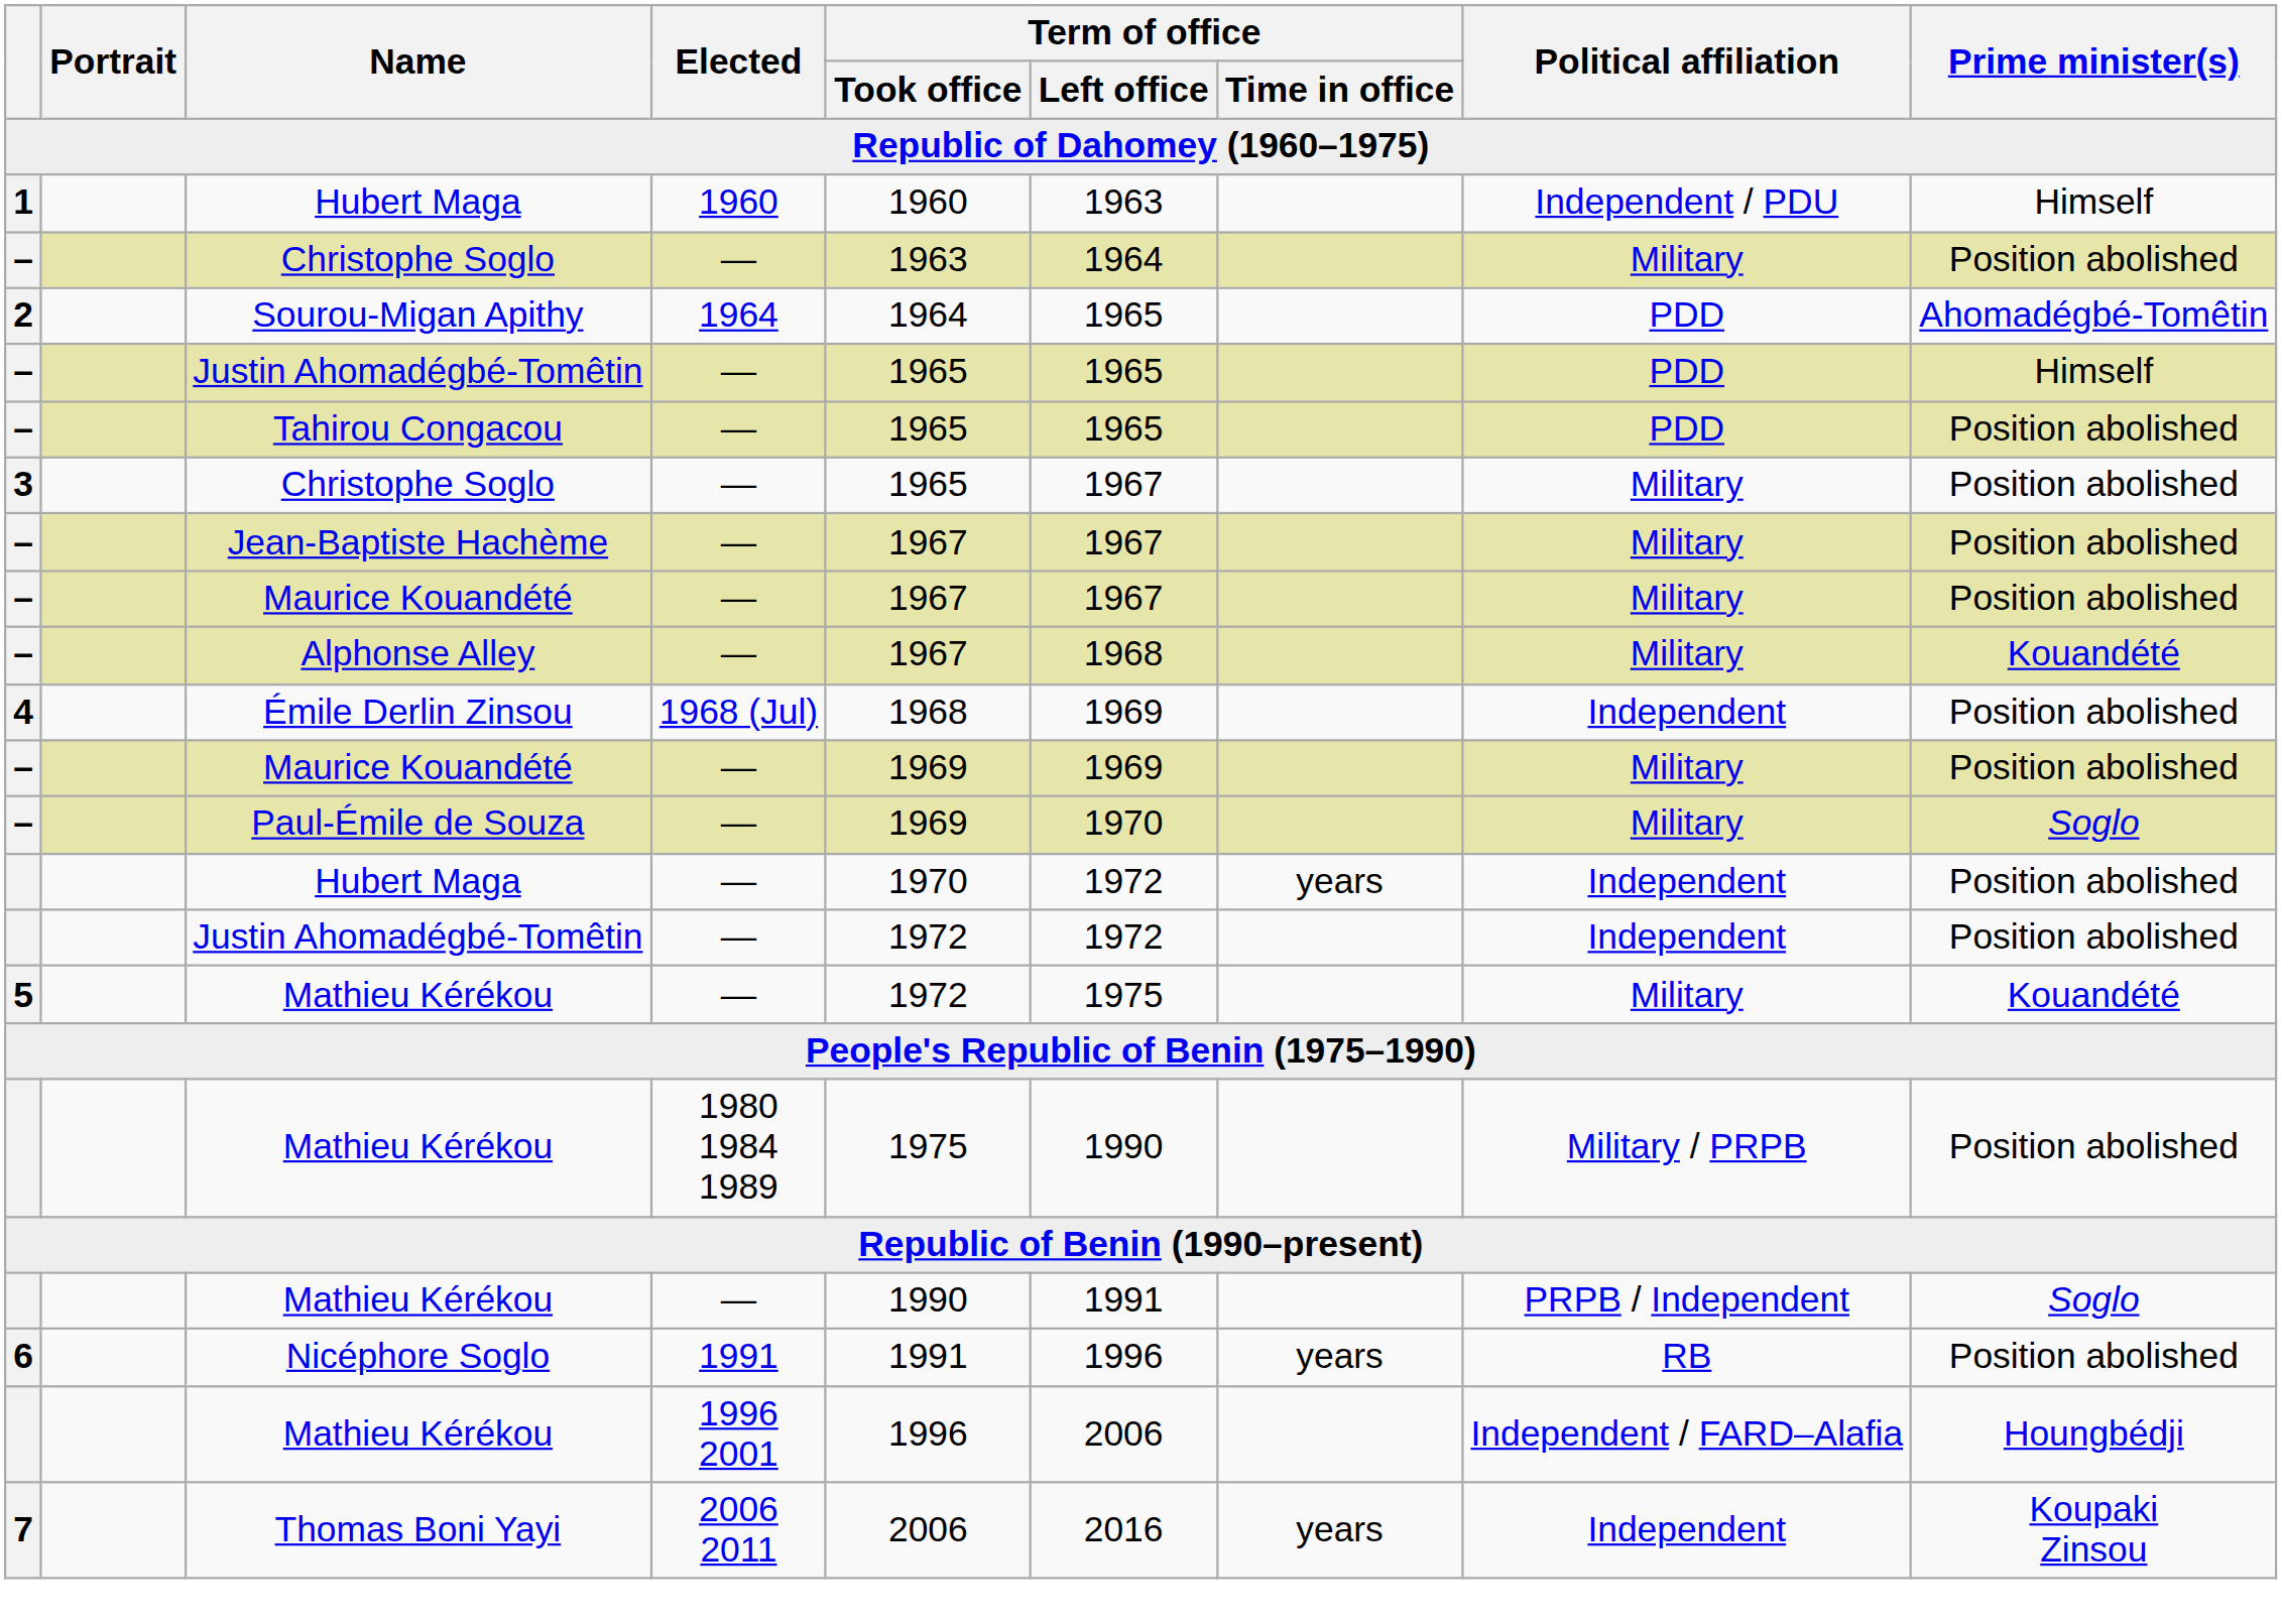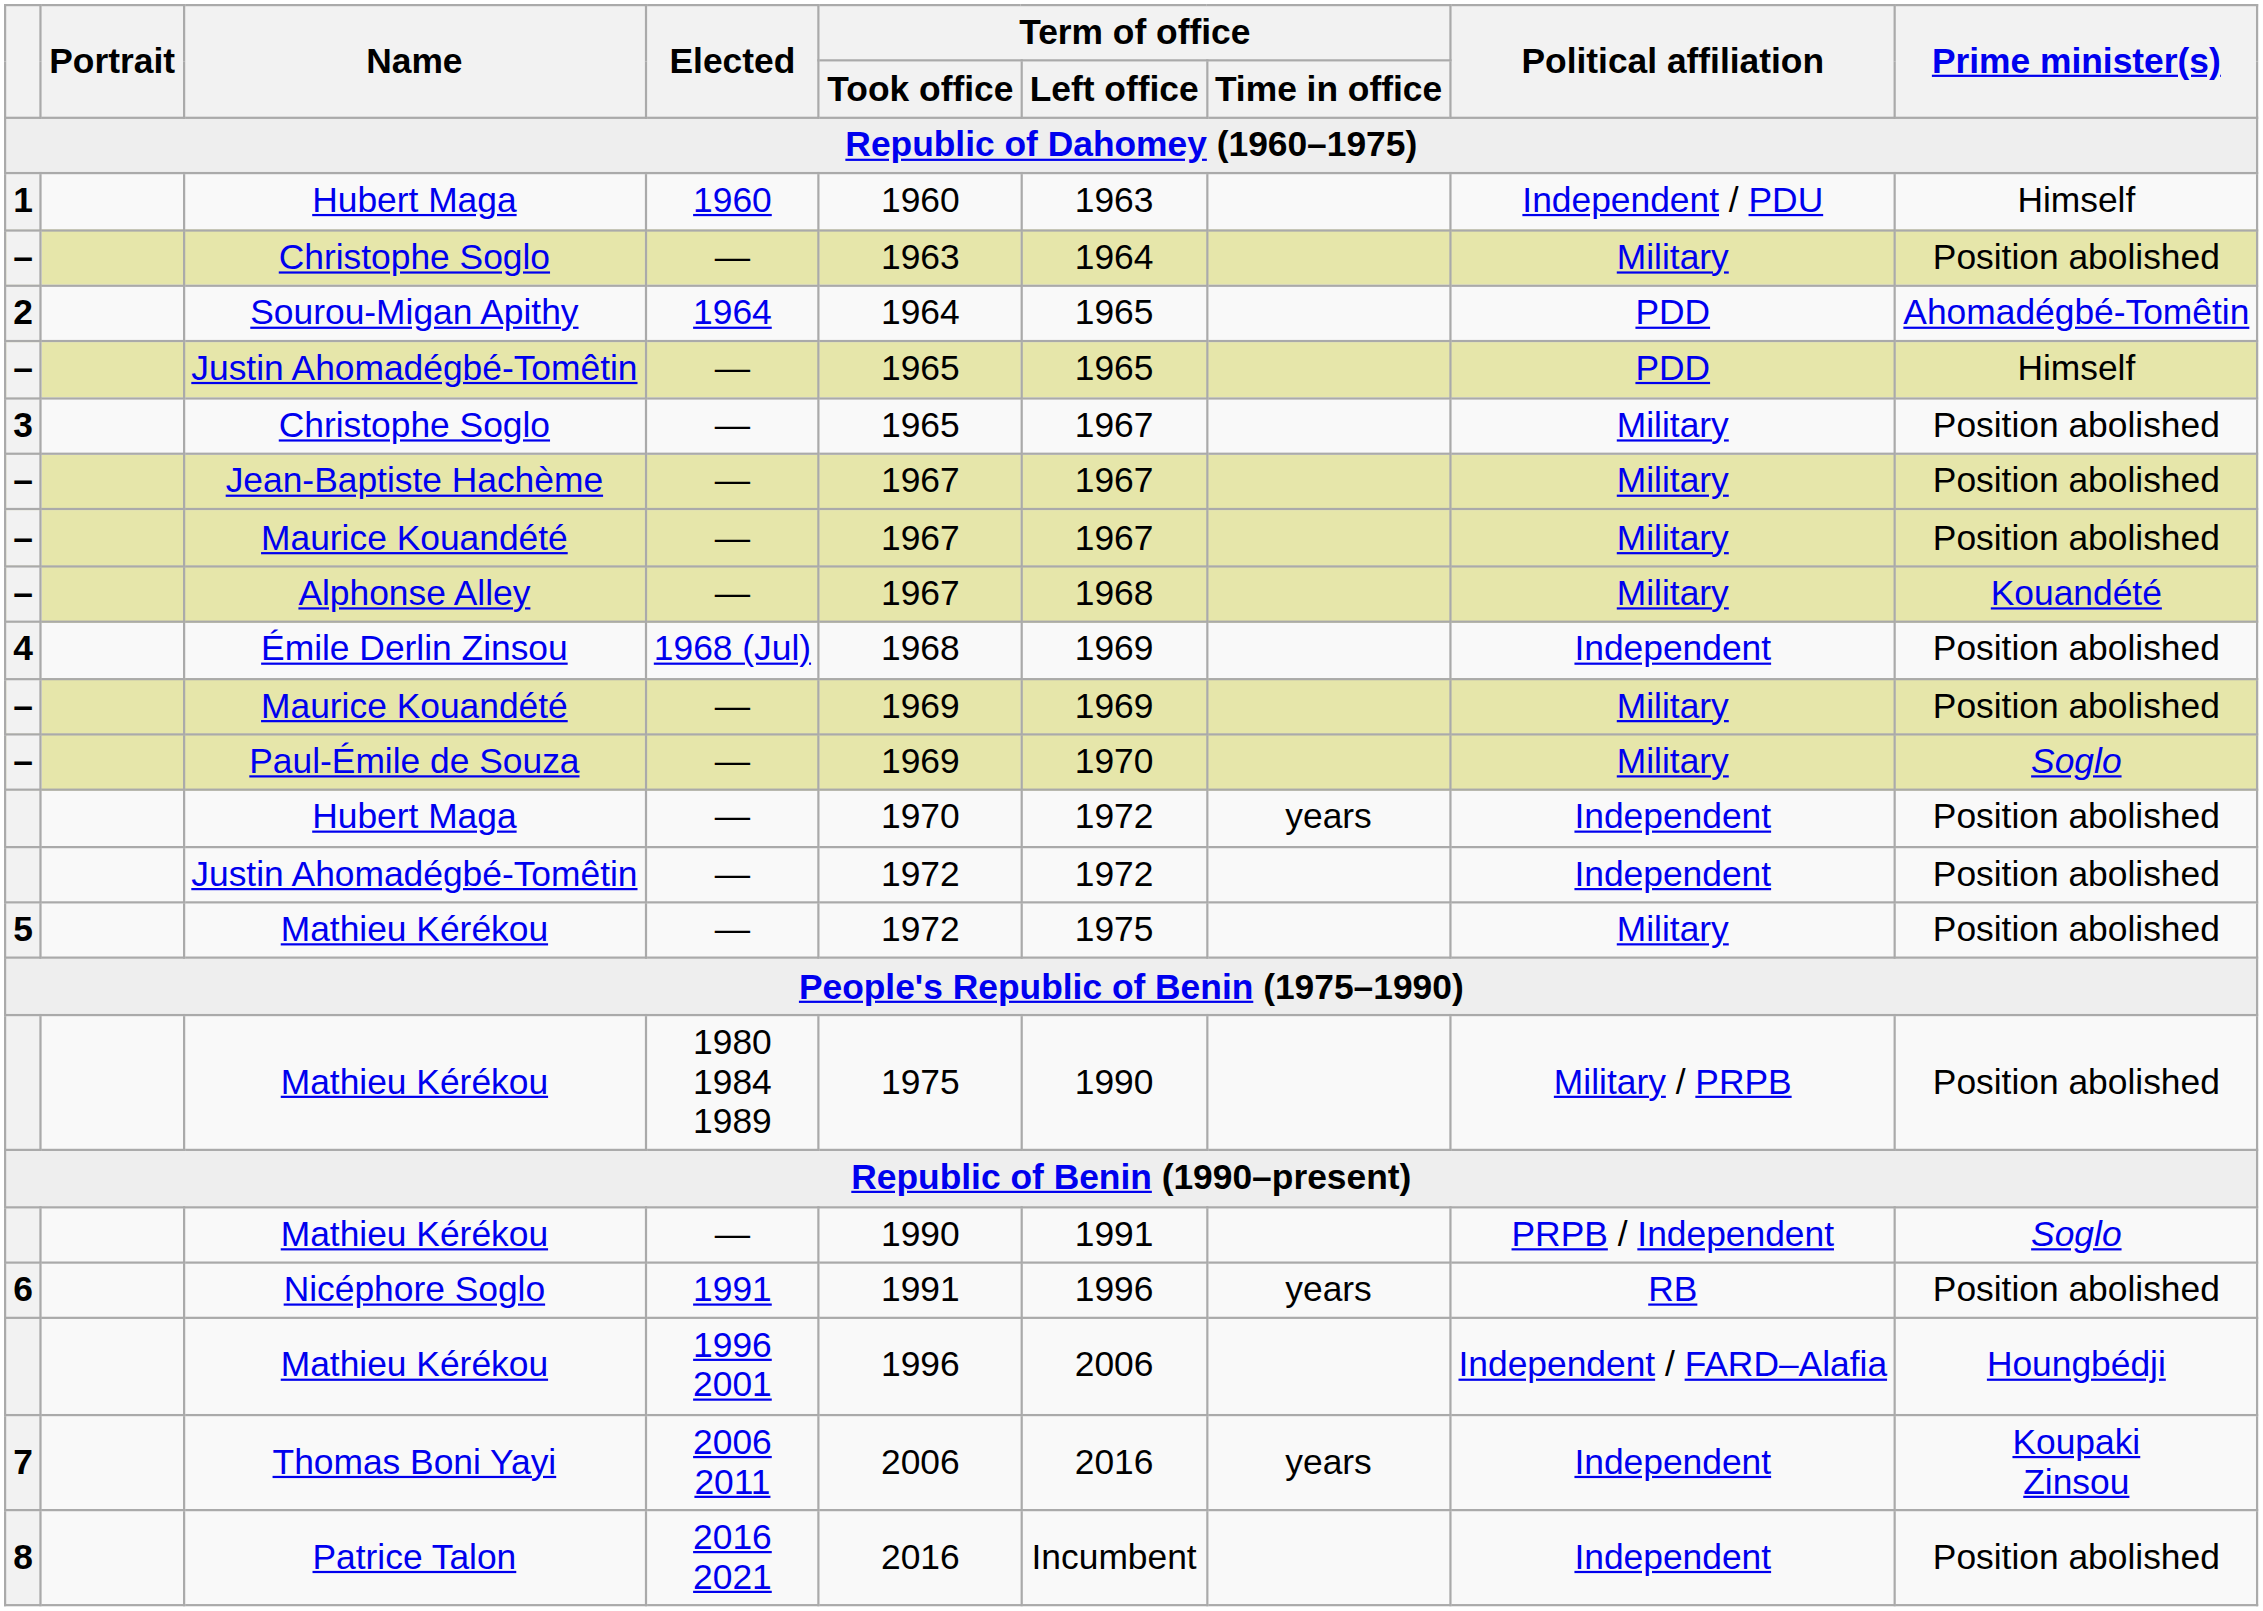- row: – | Tahirou Congacou | — | 1965 | 1965 | PDD | Position abolished
5 / Mathieu Kérékou | Prime minister(s): Kouandété -> Position abolished
+ row: 8 | Patrice Talon | 2016 2021 | 2016 | Incumbent | Independent | Position abolished
